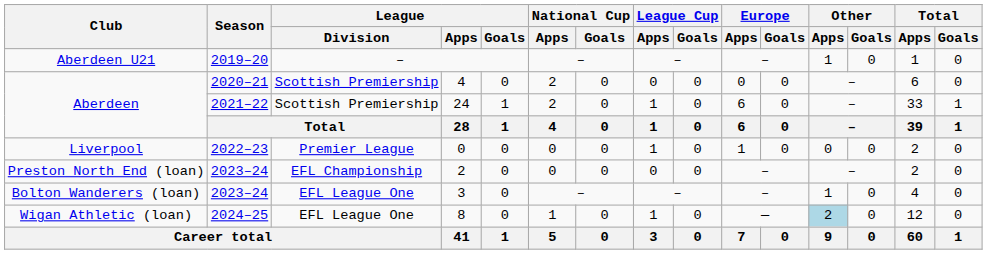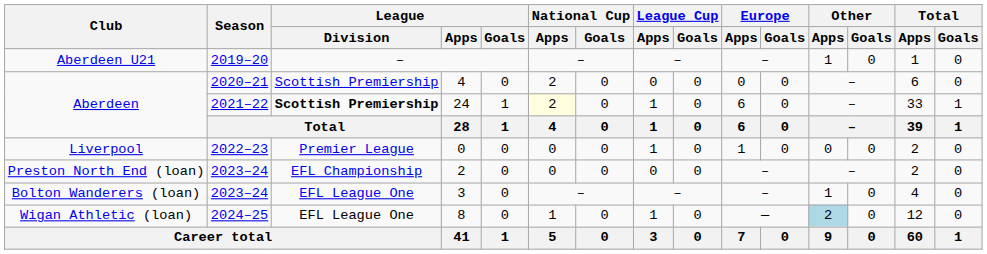24 | League / Division: normal -> bold
24 | National Cup / Apps: no background -> lightyellow background
